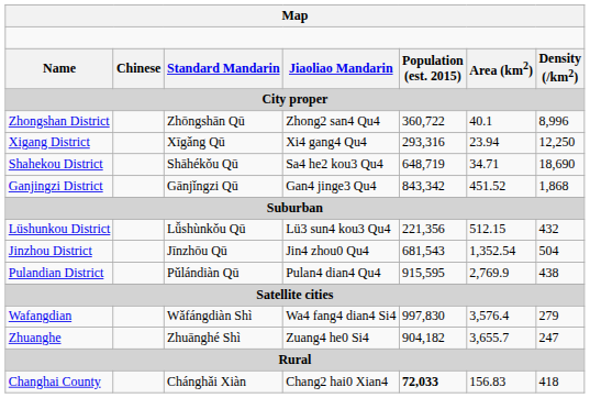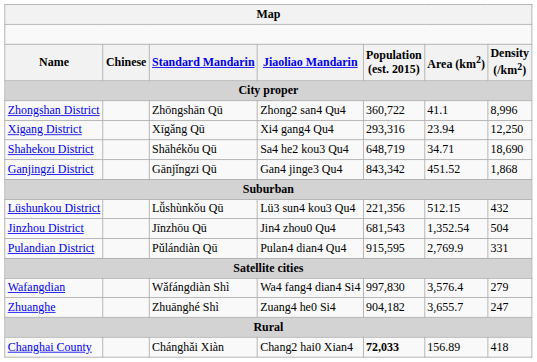Zhongshan District | column 6: 40.1 -> 41.1
Pulandian District | column 7: 438 -> 331
Changhai County | column 6: 156.83 -> 156.89
